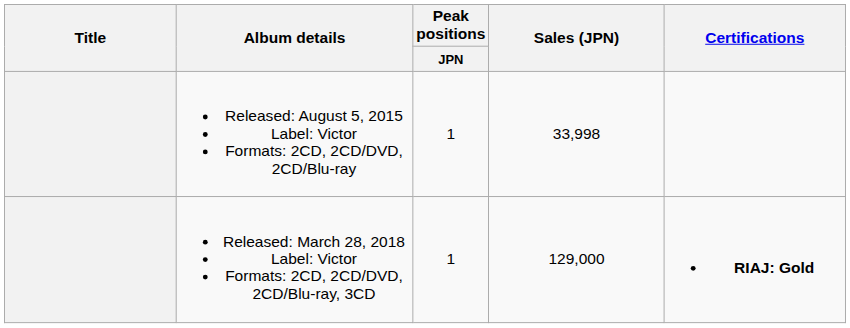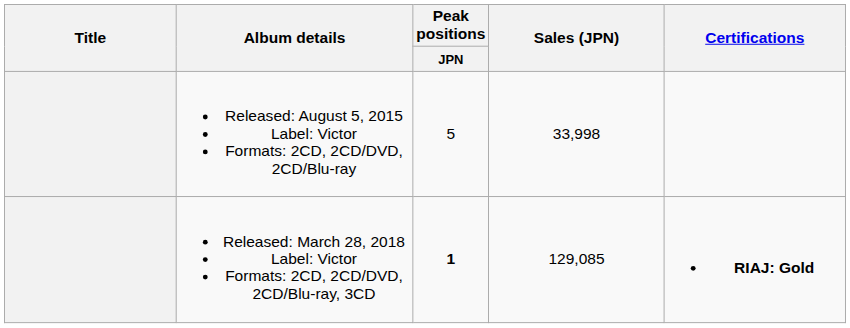row 3 | Peak positions / JPN: 1 -> 5
row 4 | Peak positions / JPN: normal -> bold
row 4 | Sales (JPN): 129,000 -> 129,085
